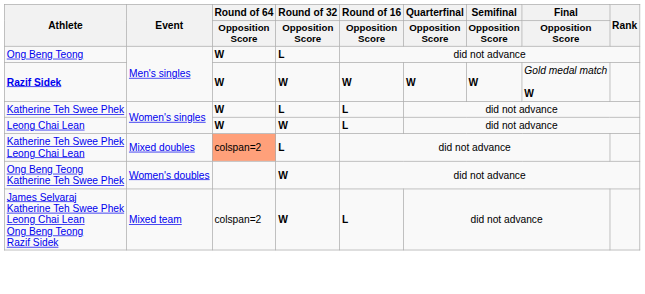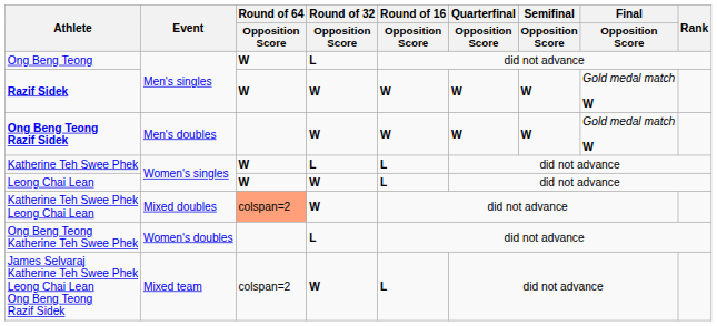+ row: Ong Beng Teong Razif Sidek | Men's doubles | W | W | W | W | Gold medal match W
Katherine Teh Swee Phek Leong Chai Lean | Round of 32 / Opposition Score: L -> W
Ong Beng Teong Katherine Teh Swee Phek | Round of 32 / Opposition Score: W -> L
